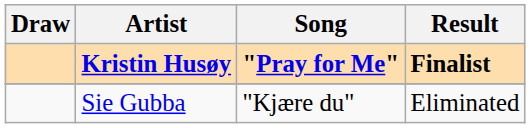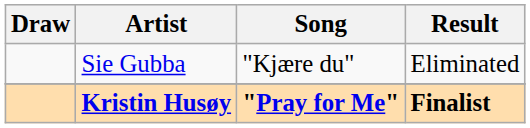rows swapped: Sie Gubba <-> Kristin Husøy
